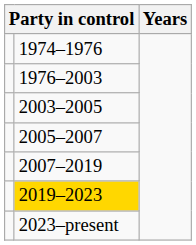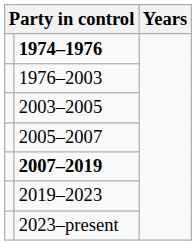1974–1976 | column 2: normal -> bold
2007–2019 | column 2: normal -> bold
2019–2023 | column 2: gold background -> no background
